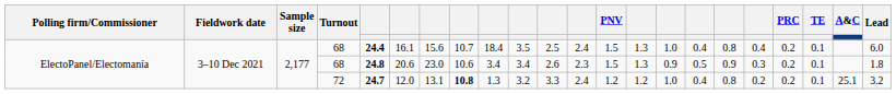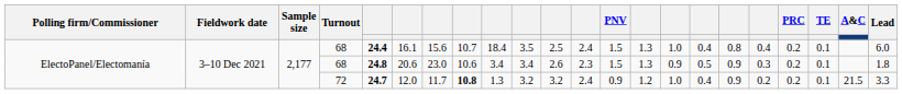72 | column 7: 13.1 -> 11.7
72 | column 11: 3.3 -> 3.2
72 | PNV: 1.2 -> 0.9
72 | column 17: 0.8 -> 0.9
72 | A&C: 25.1 -> 21.5
72 | Lead: 3.2 -> 3.3
